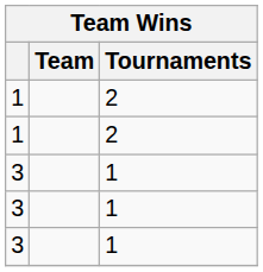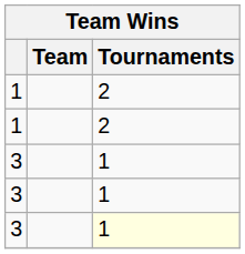row 7 | Tournaments: no background -> lightyellow background
